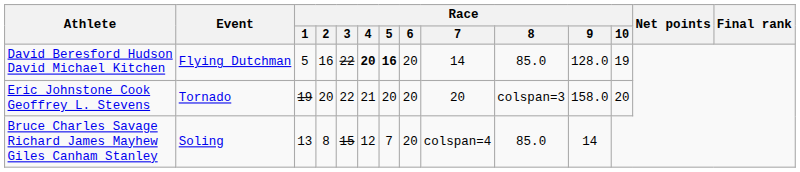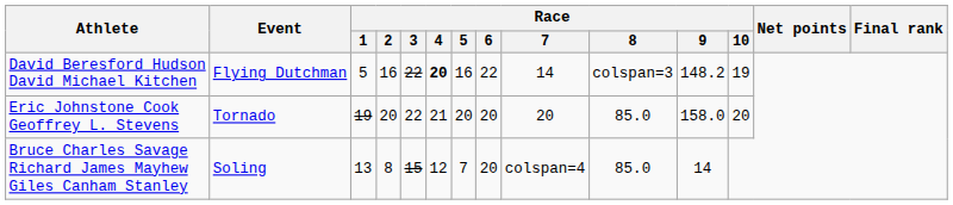David Beresford Hudson David Michael Kitchen | Race / 5: bold -> normal
David Beresford Hudson David Michael Kitchen | Race / 6: 20 -> 22
David Beresford Hudson David Michael Kitchen | Race / 8: 85.0 -> colspan=3
David Beresford Hudson David Michael Kitchen | Race / 9: 128.0 -> 148.2
Eric Johnstone Cook Geoffrey L. Stevens | Race / 8: colspan=3 -> 85.0
